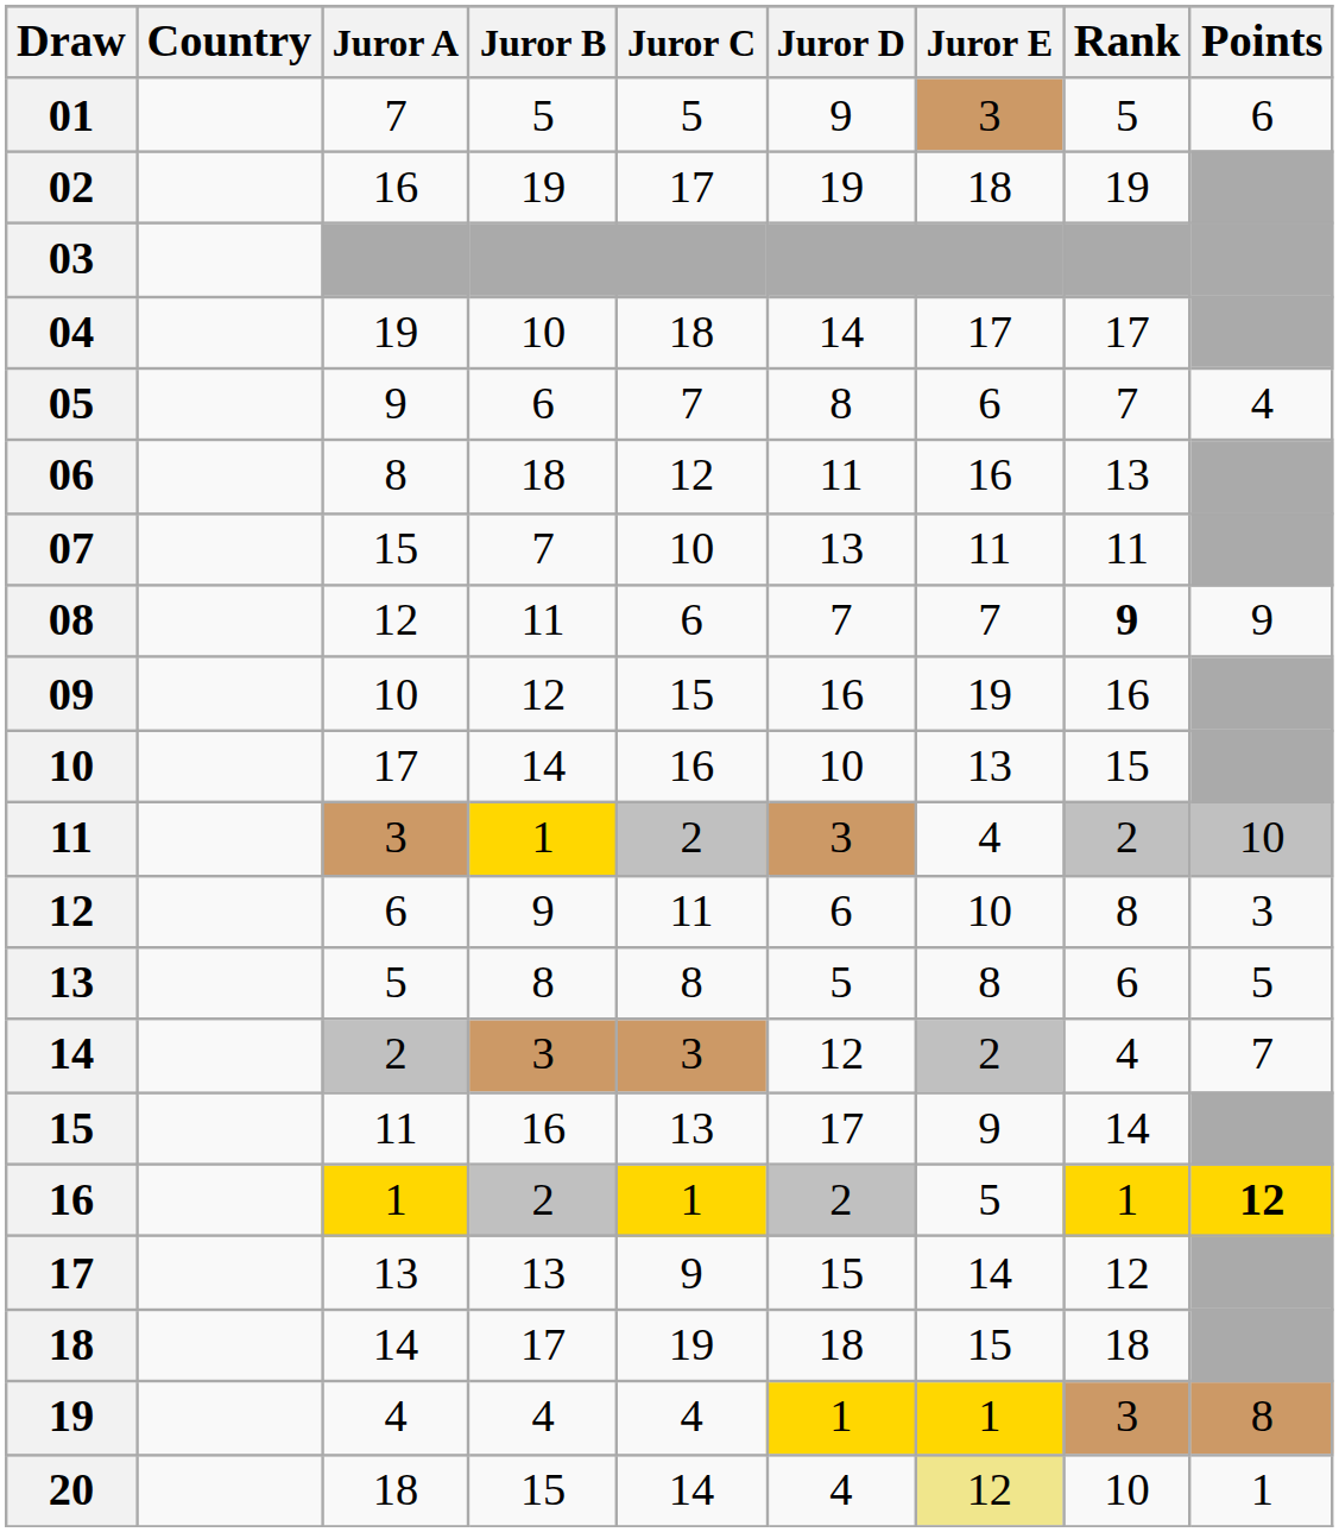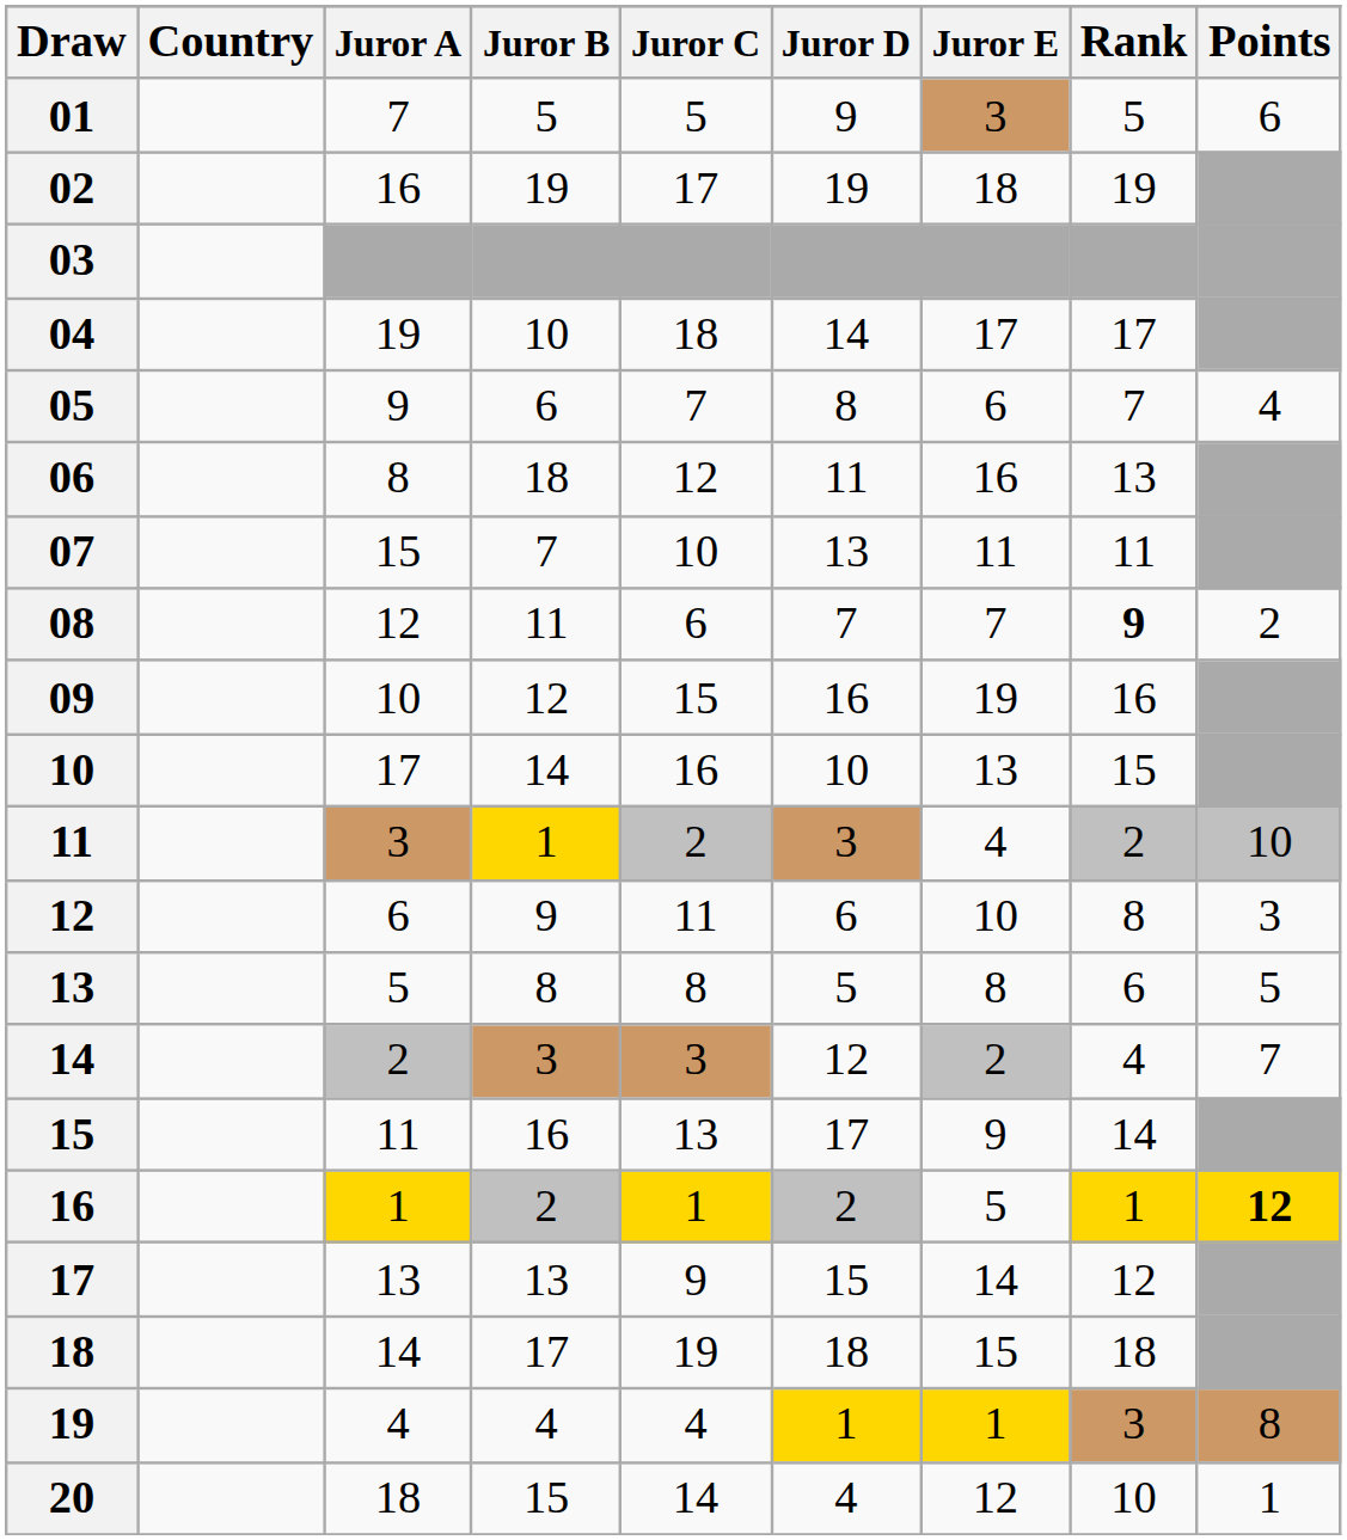08 | Points: 9 -> 2
20 | Juror E: khaki background -> no background
